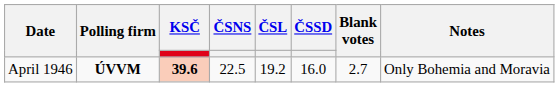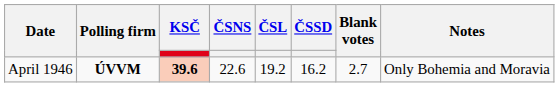April 1946 | ČSNS: 22.5 -> 22.6
April 1946 | ČSSD: 16.0 -> 16.2
